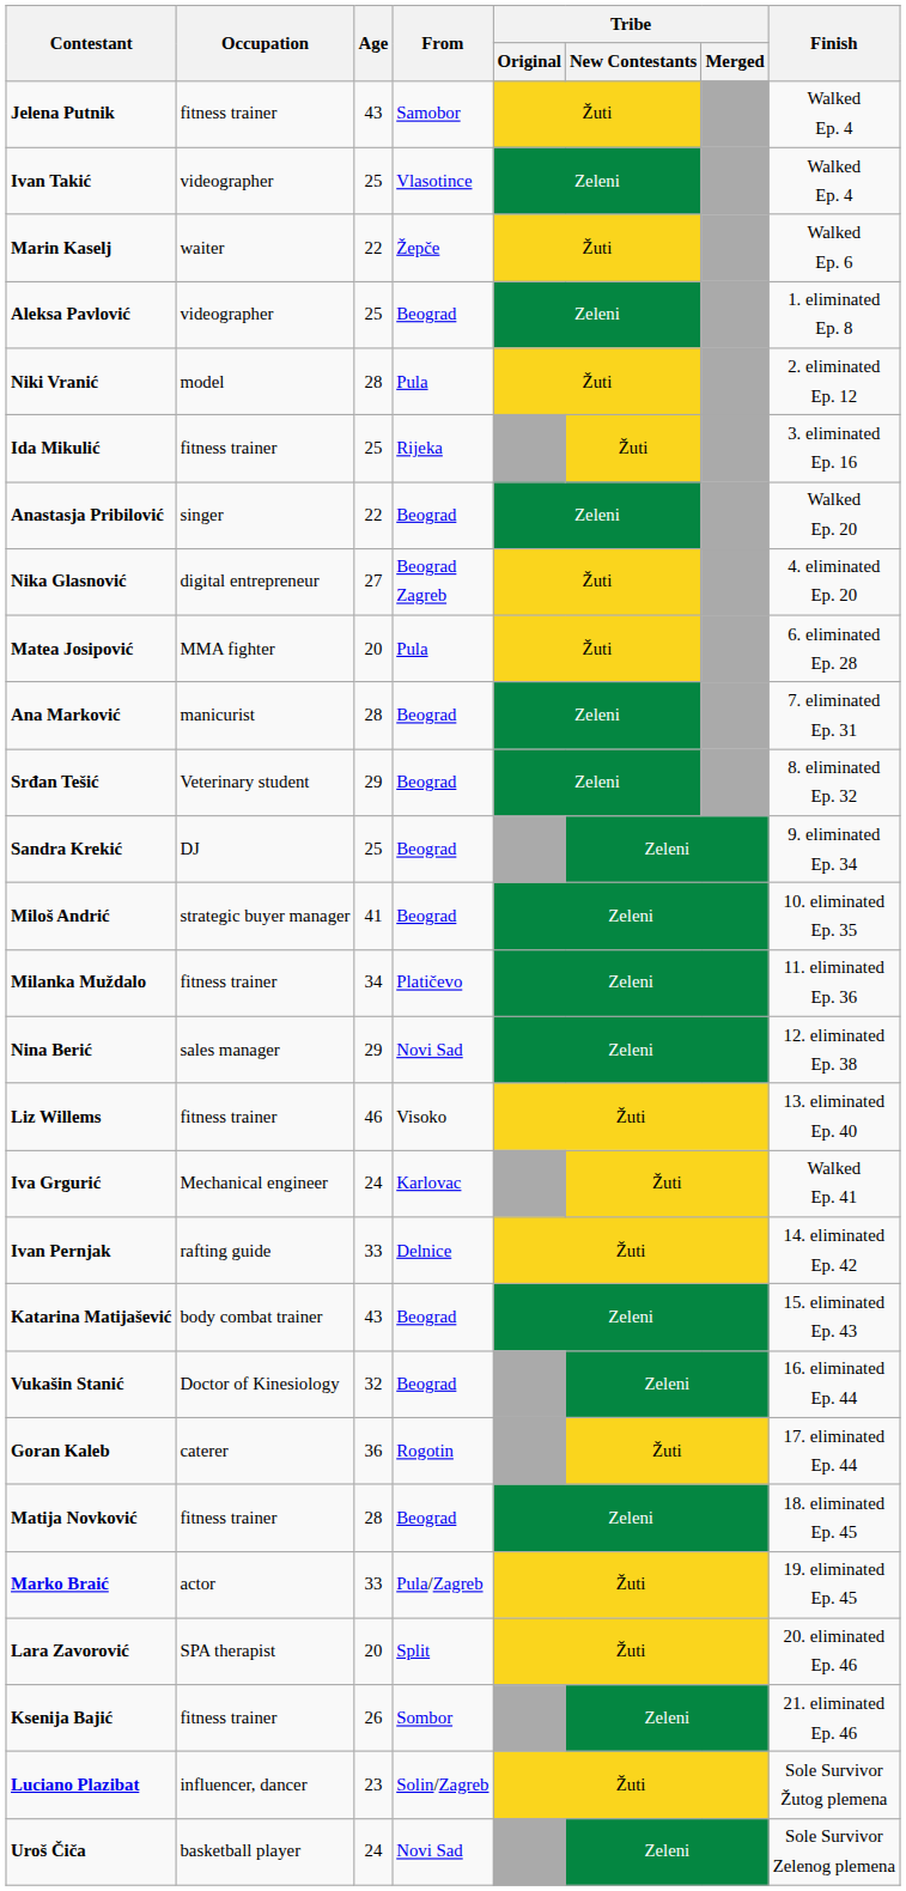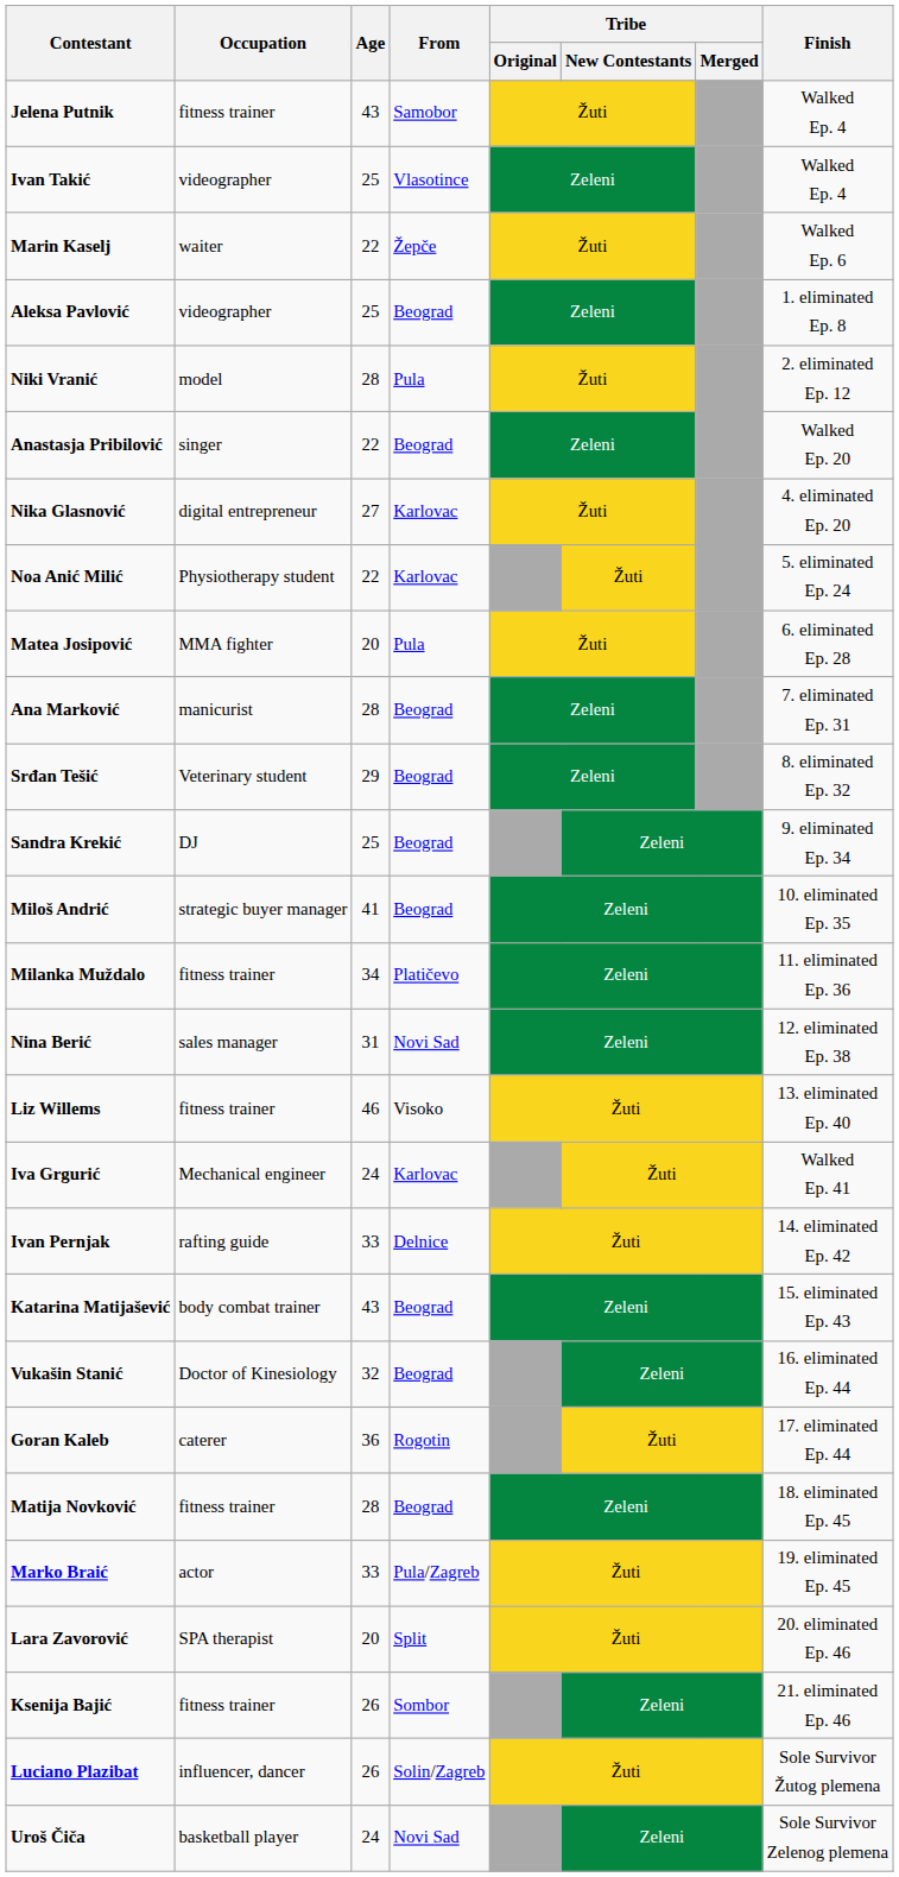- row: Ida Mikulić | fitness trainer | 25 | Rijeka | Žuti | 3. eliminated Ep. 16
Nika Glasnović | From: Beograd Zagreb -> Karlovac
+ row: Noa Anić Milić | Physiotherapy student | 22 | Karlovac | Žuti | 5. eliminated Ep. 24
Nina Berić | Age: 29 -> 31
Luciano Plazibat | Age: 23 -> 26
